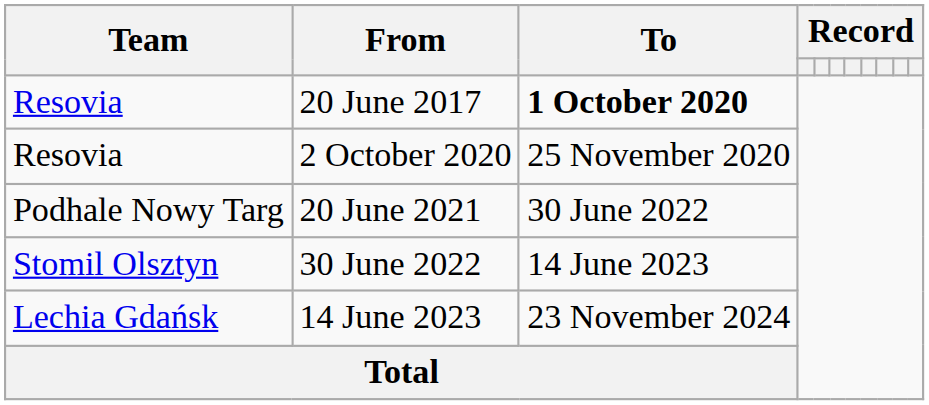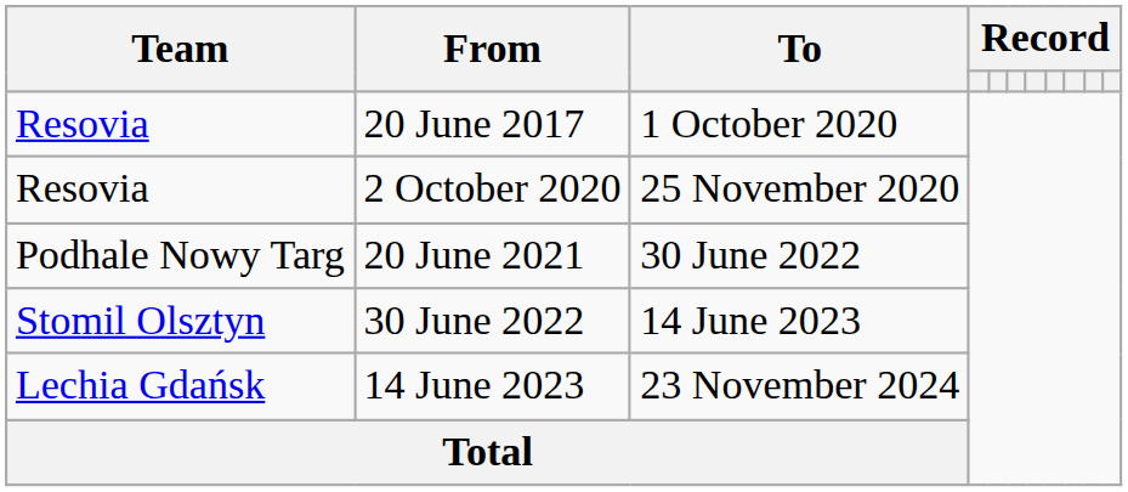20 June 2017 | To: bold -> normal
